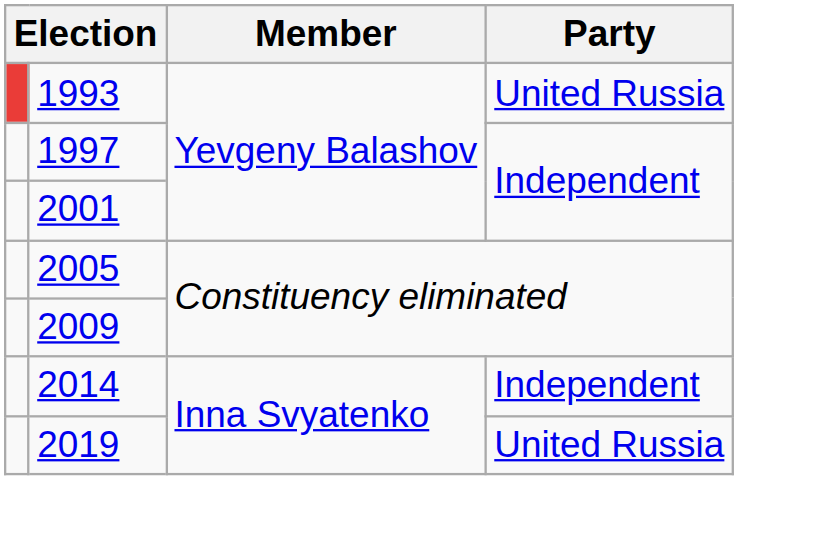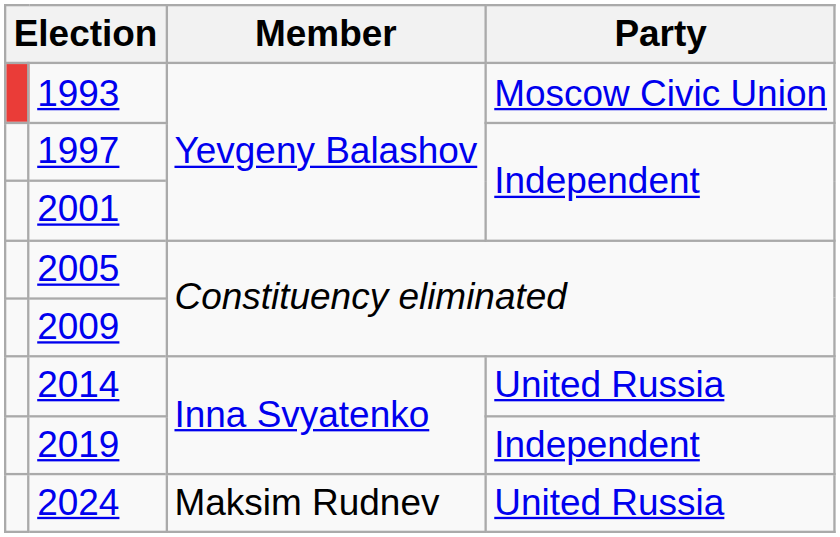1993 | Party: United Russia -> Moscow Civic Union
2014 | Party: Independent -> United Russia
2019 | Party: United Russia -> Independent
+ row: 2024 | Maksim Rudnev | United Russia
